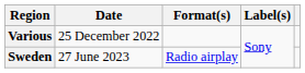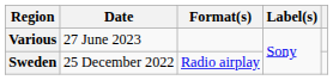Various | Date: 25 December 2022 -> 27 June 2023
Sweden | Date: 27 June 2023 -> 25 December 2022
